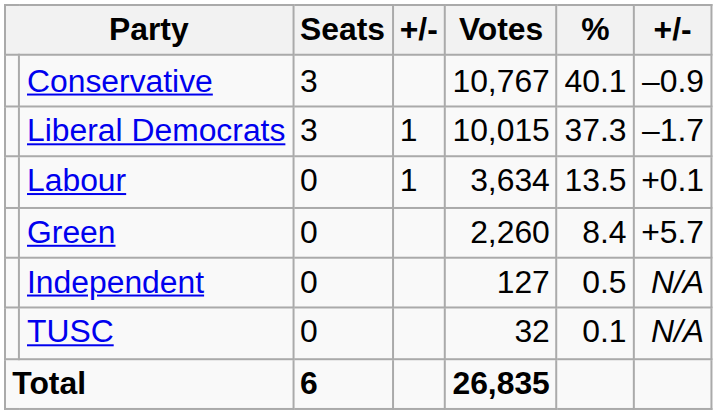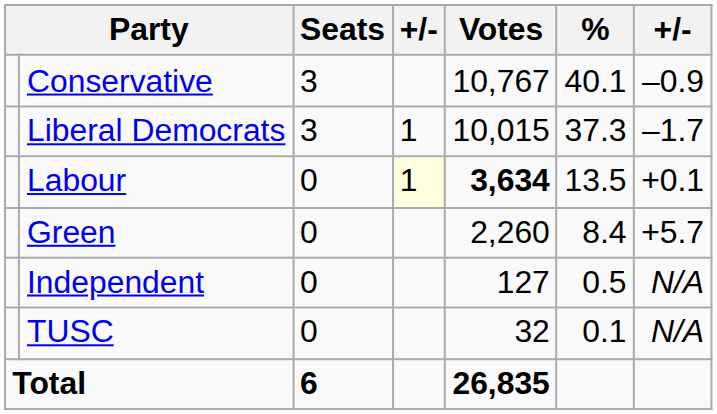Labour | column 4: no background -> lightyellow background
Labour | Votes: normal -> bold
